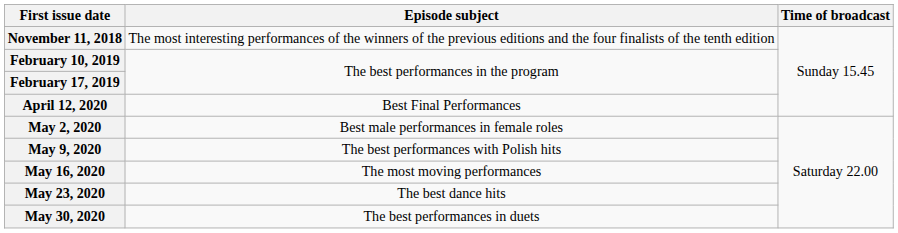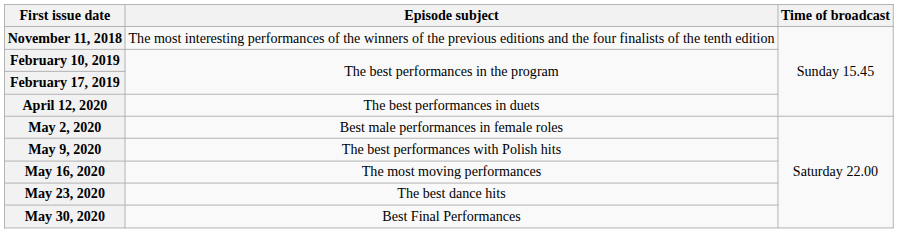April 12, 2020 | Episode subject: Best Final Performances -> The best performances in duets
May 30, 2020 | Episode subject: The best performances in duets -> Best Final Performances
